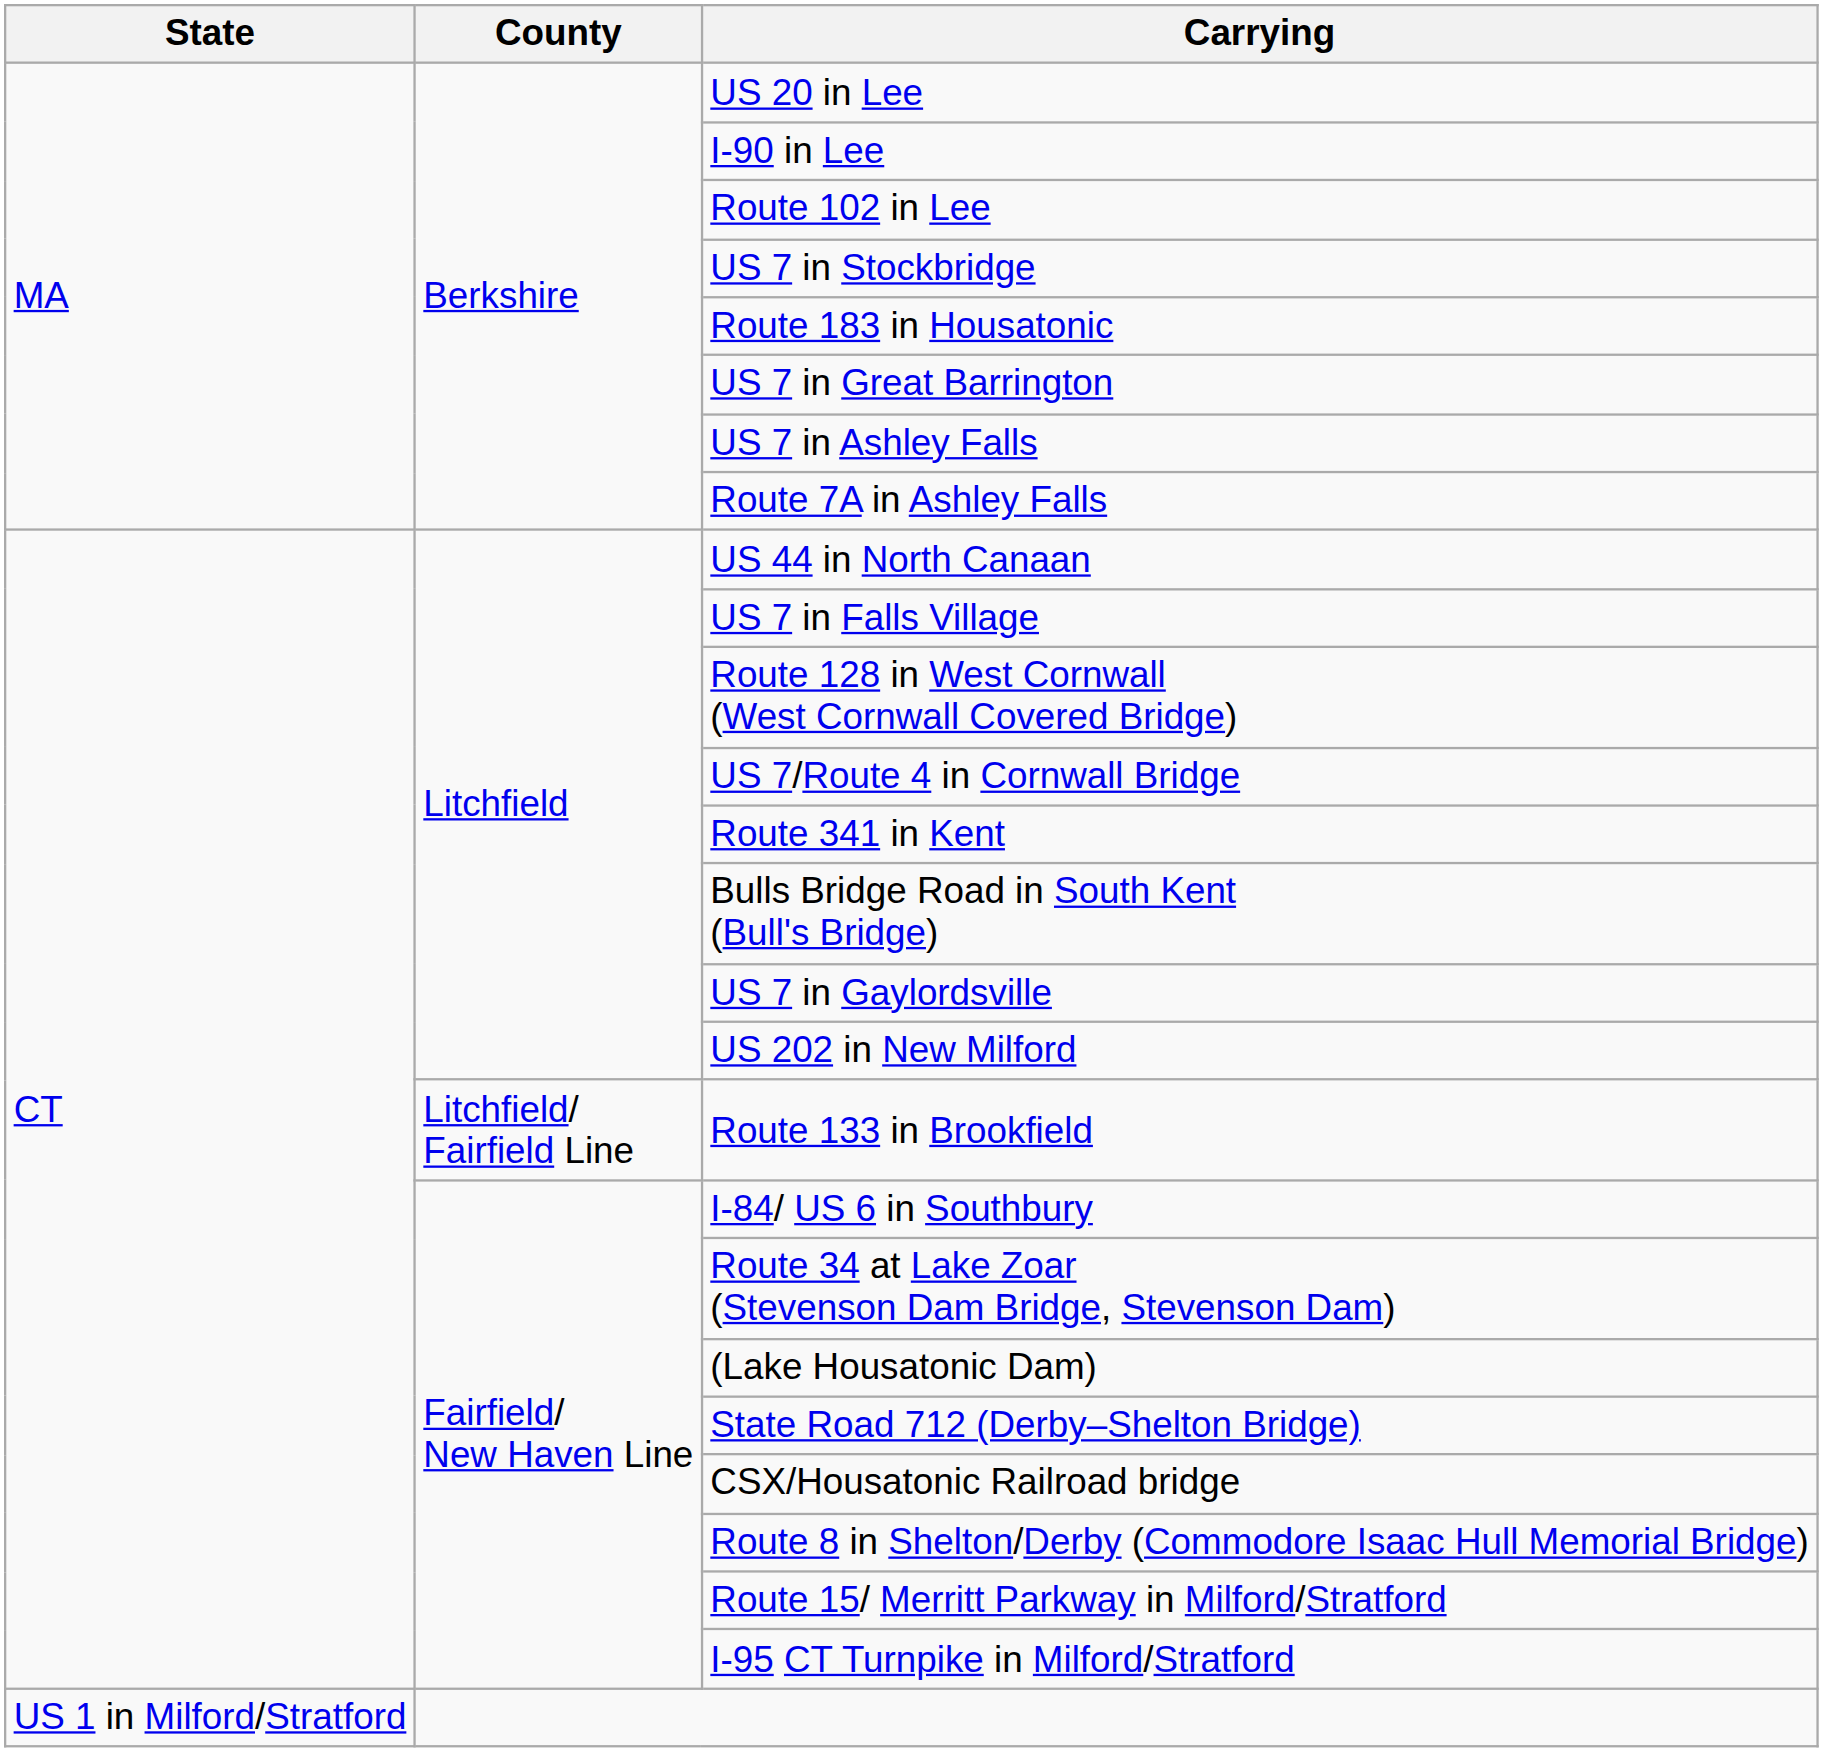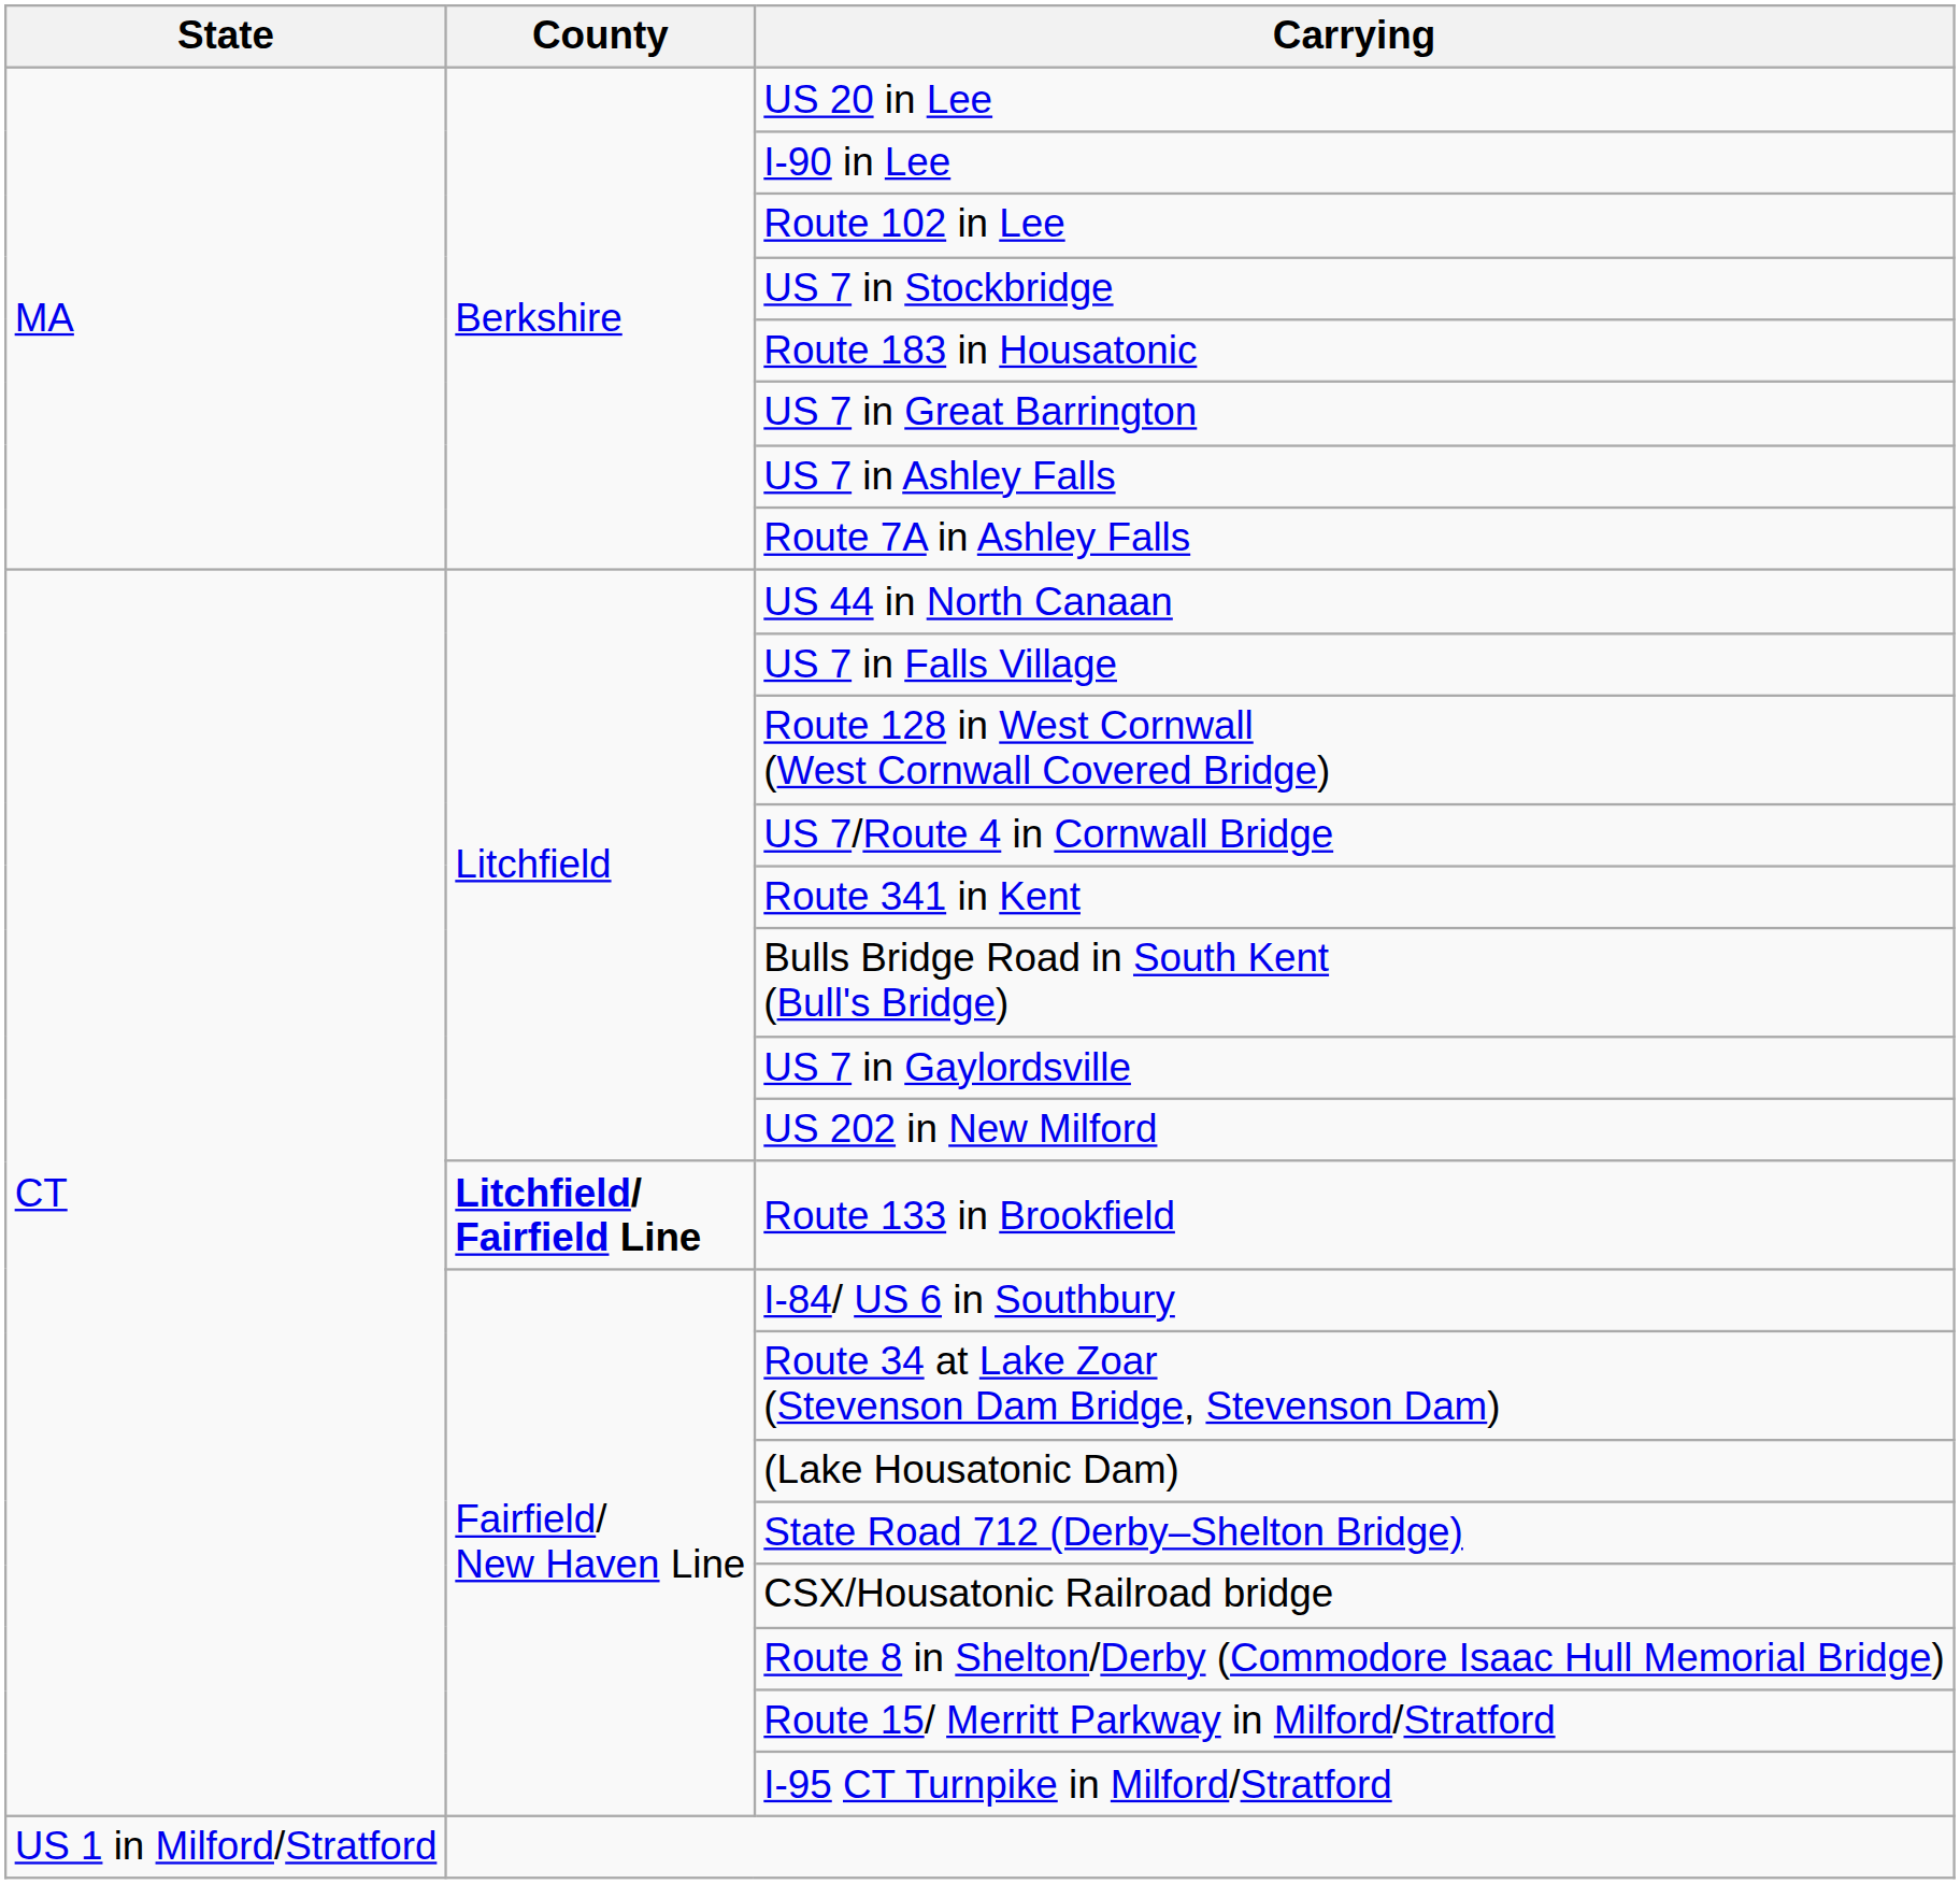Route 133 in Brookfield | County: normal -> bold
